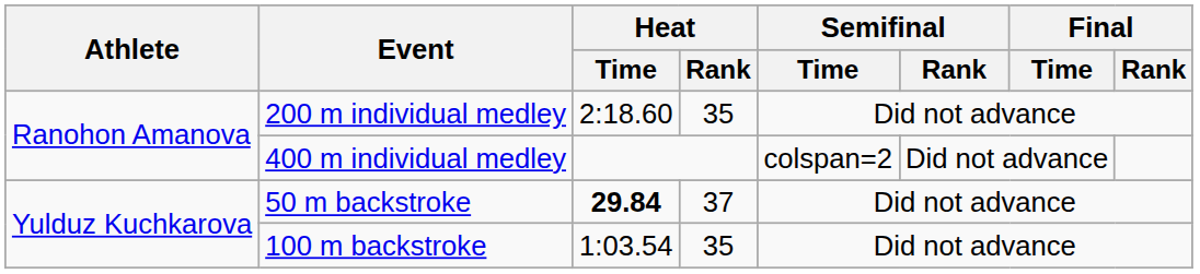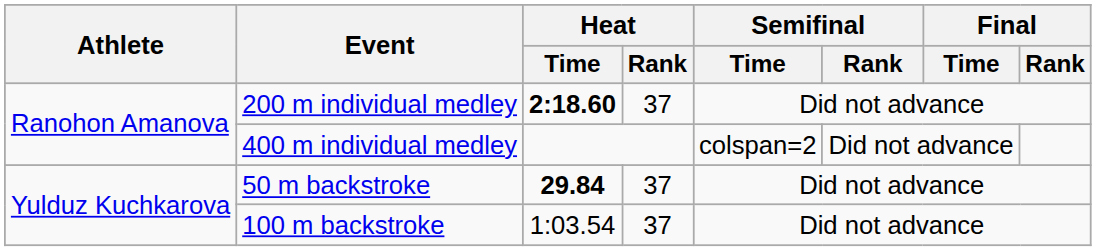200 m individual medley | Heat / Time: normal -> bold
200 m individual medley | Heat / Rank: 35 -> 37
100 m backstroke | Heat / Rank: 35 -> 37
